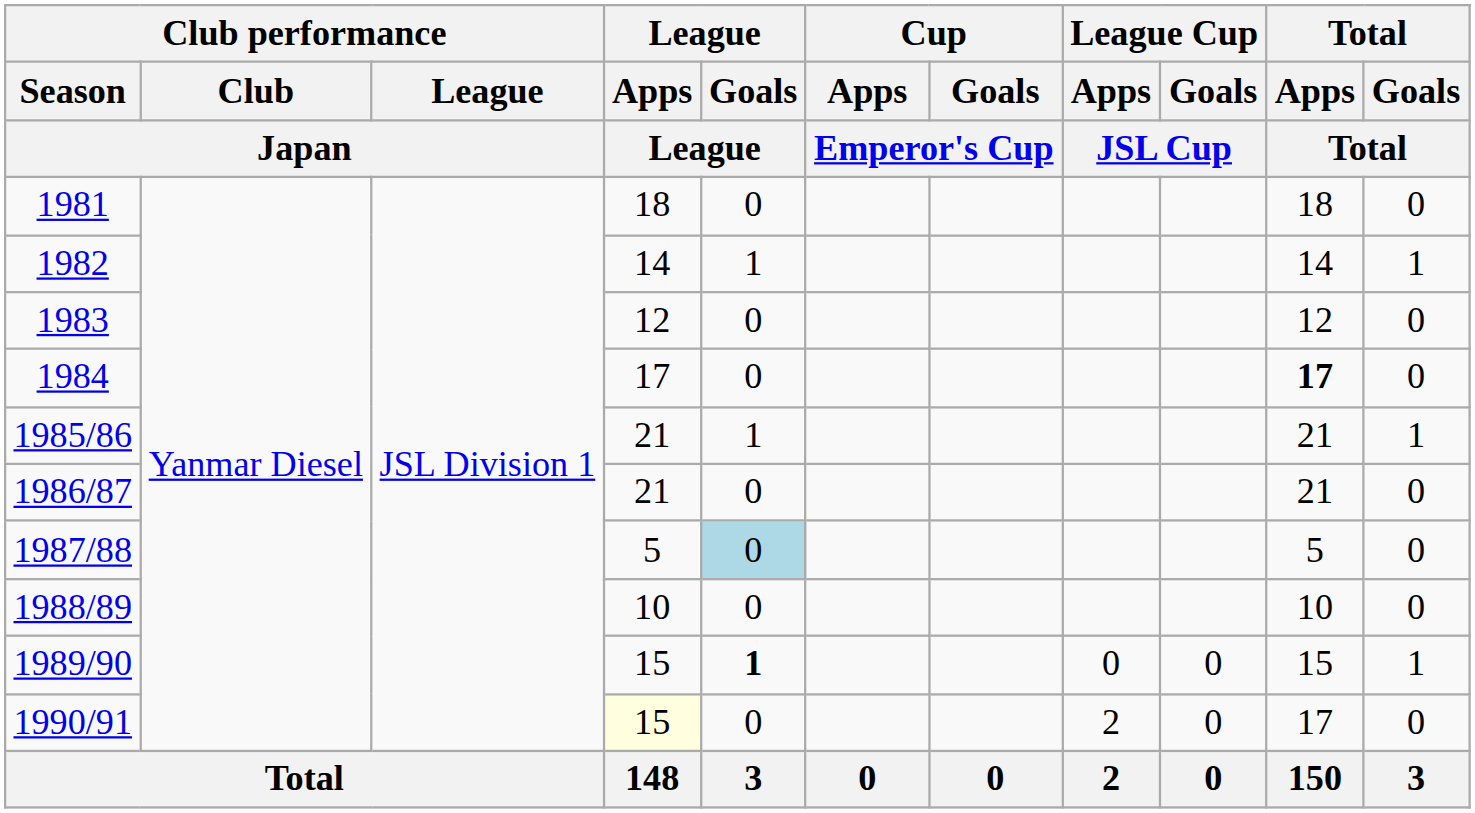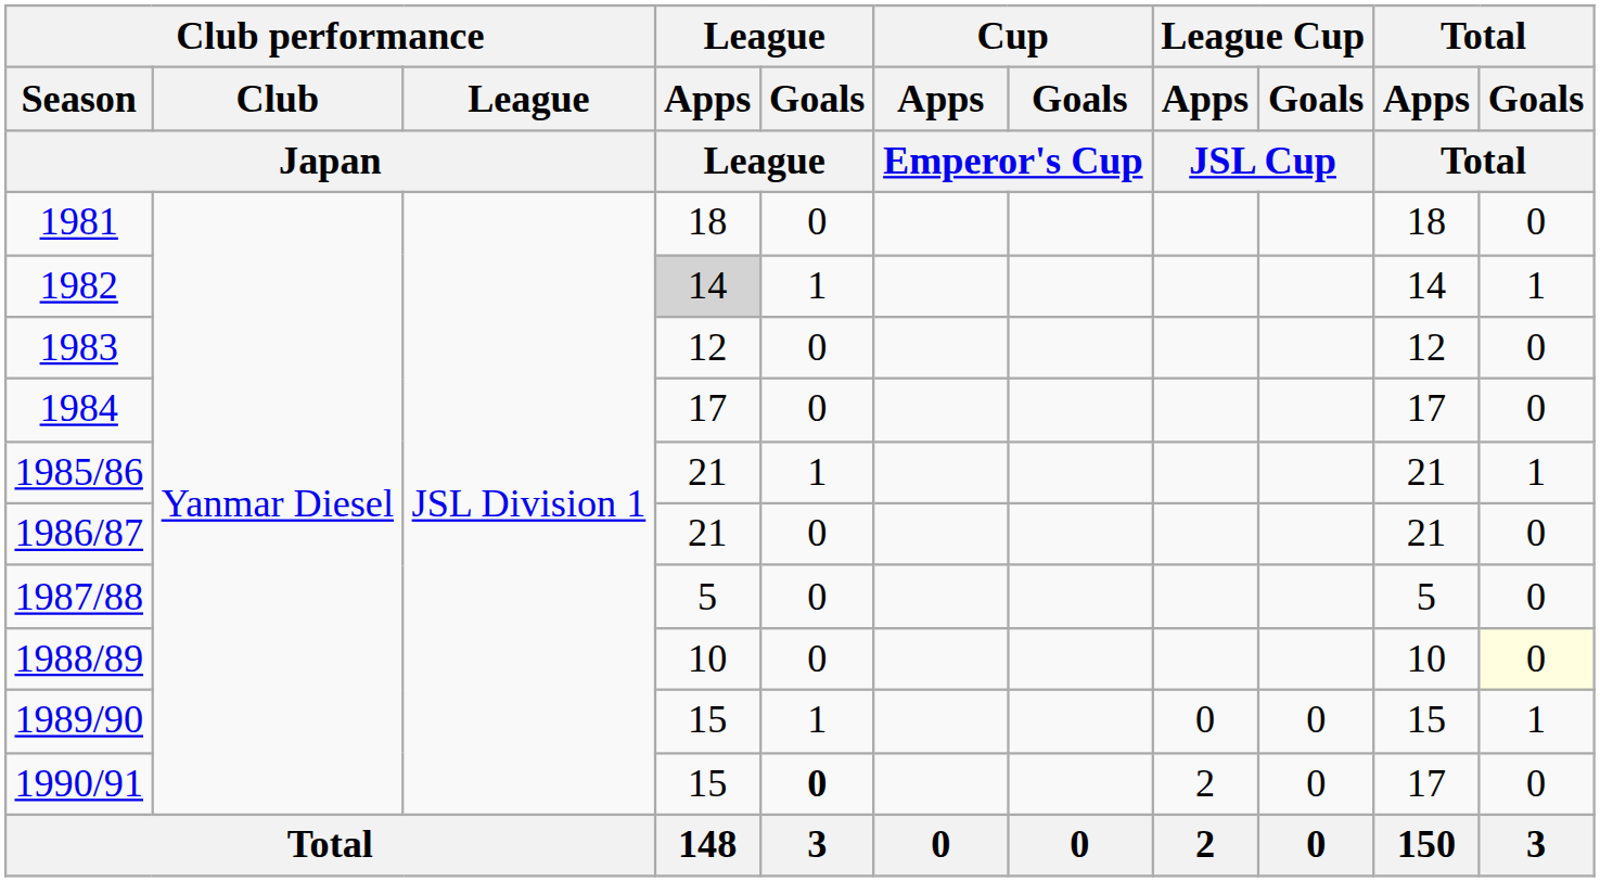1982 | League / Apps / League: no background -> lightgrey background
1984 | Total / Apps / Total: bold -> normal
1987/88 | League / Goals / League: lightblue background -> no background
1988/89 | Total / Goals / Total: no background -> lightyellow background
1989/90 | League / Goals / League: bold -> normal
1990/91 | League / Apps / League: lightyellow background -> no background
1990/91 | League / Goals / League: normal -> bold
